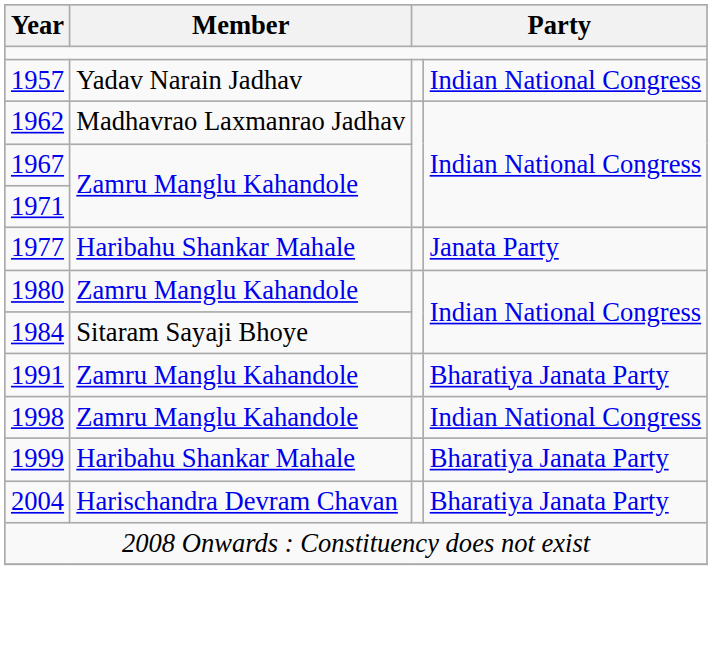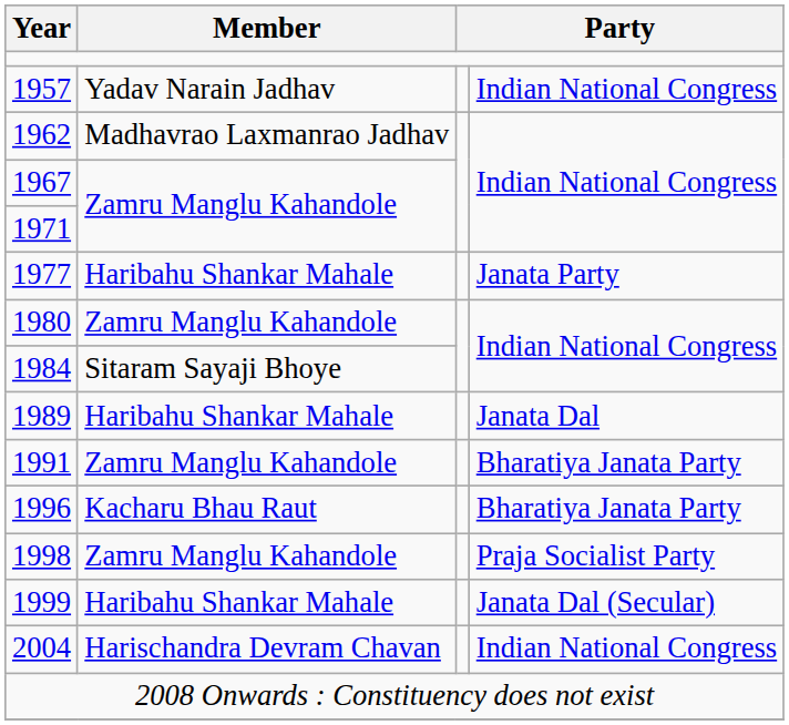+ row: 1989 | Haribahu Shankar Mahale | Janata Dal
+ row: 1996 | Kacharu Bhau Raut | Bharatiya Janata Party
1998 | column 4: Indian National Congress -> Praja Socialist Party
1999 | column 4: Bharatiya Janata Party -> Janata Dal (Secular)
2004 | column 4: Bharatiya Janata Party -> Indian National Congress
